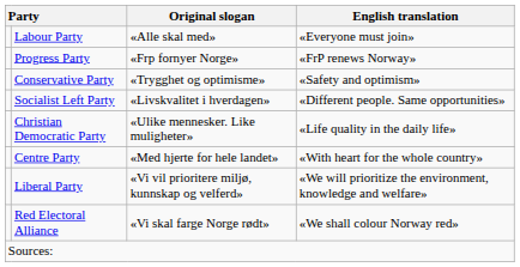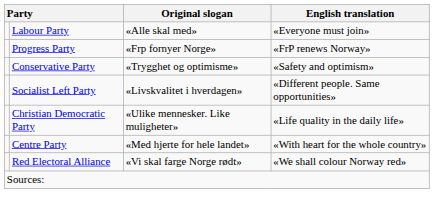- row: Liberal Party | «Vi vil prioritere miljø, kunnskap og velferd» | «We will prioritize the environment, knowledge and welfare»
